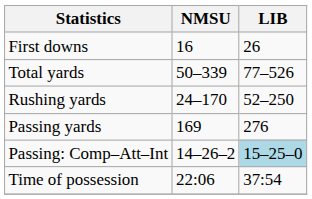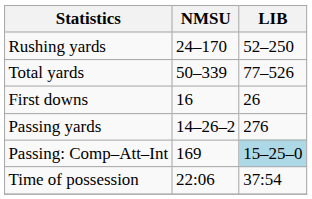rows swapped: First downs <-> Rushing yards
Passing yards | NMSU: 169 -> 14–26–2
Passing: Comp–Att–Int | NMSU: 14–26–2 -> 169
